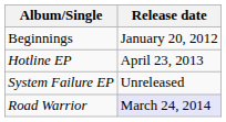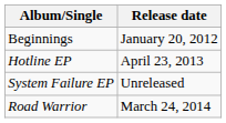Road Warrior | Release date: lavender background -> no background
